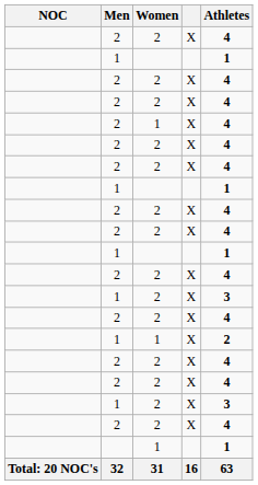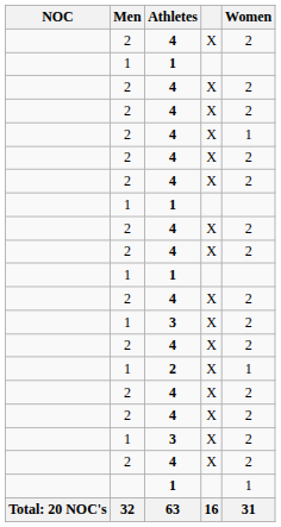columns swapped: Women <-> Athletes
